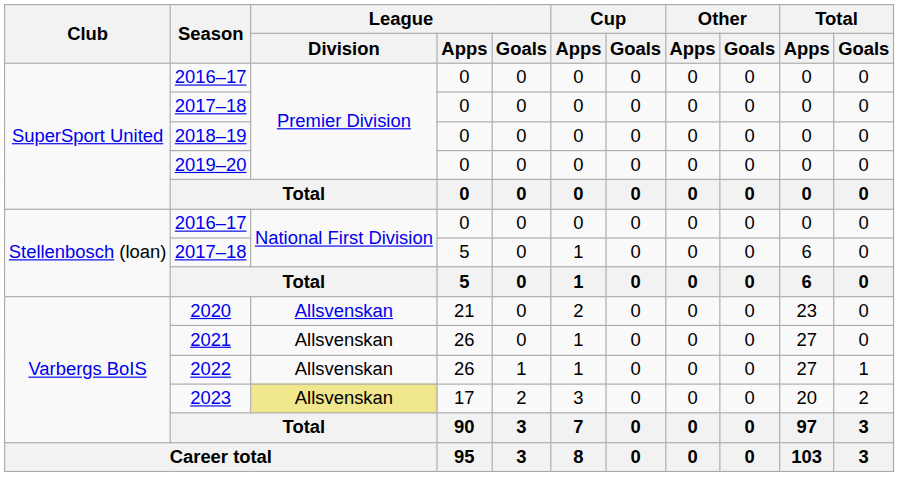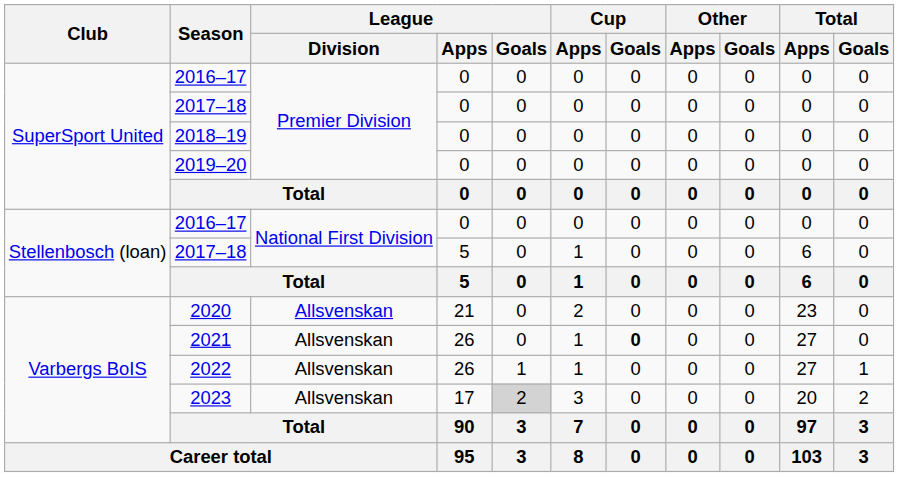2021 | Cup / Goals: normal -> bold
2023 | League / Division: khaki background -> no background
2023 | League / Goals: no background -> lightgrey background
